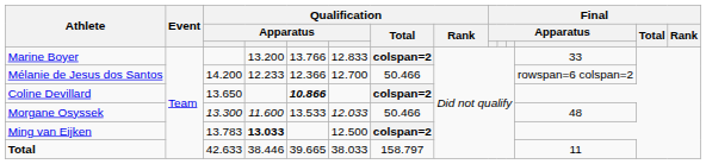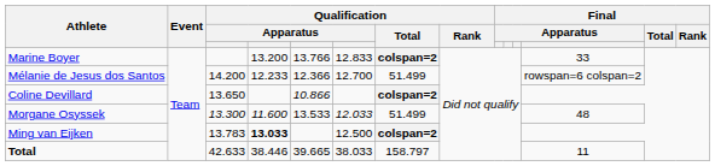Mélanie de Jesus dos Santos | Qualification / Total: 50.466 -> 51.499
Coline Devillard | column 5: bold -> normal
Morgane Osyssek | Qualification / Total: 50.466 -> 51.499
